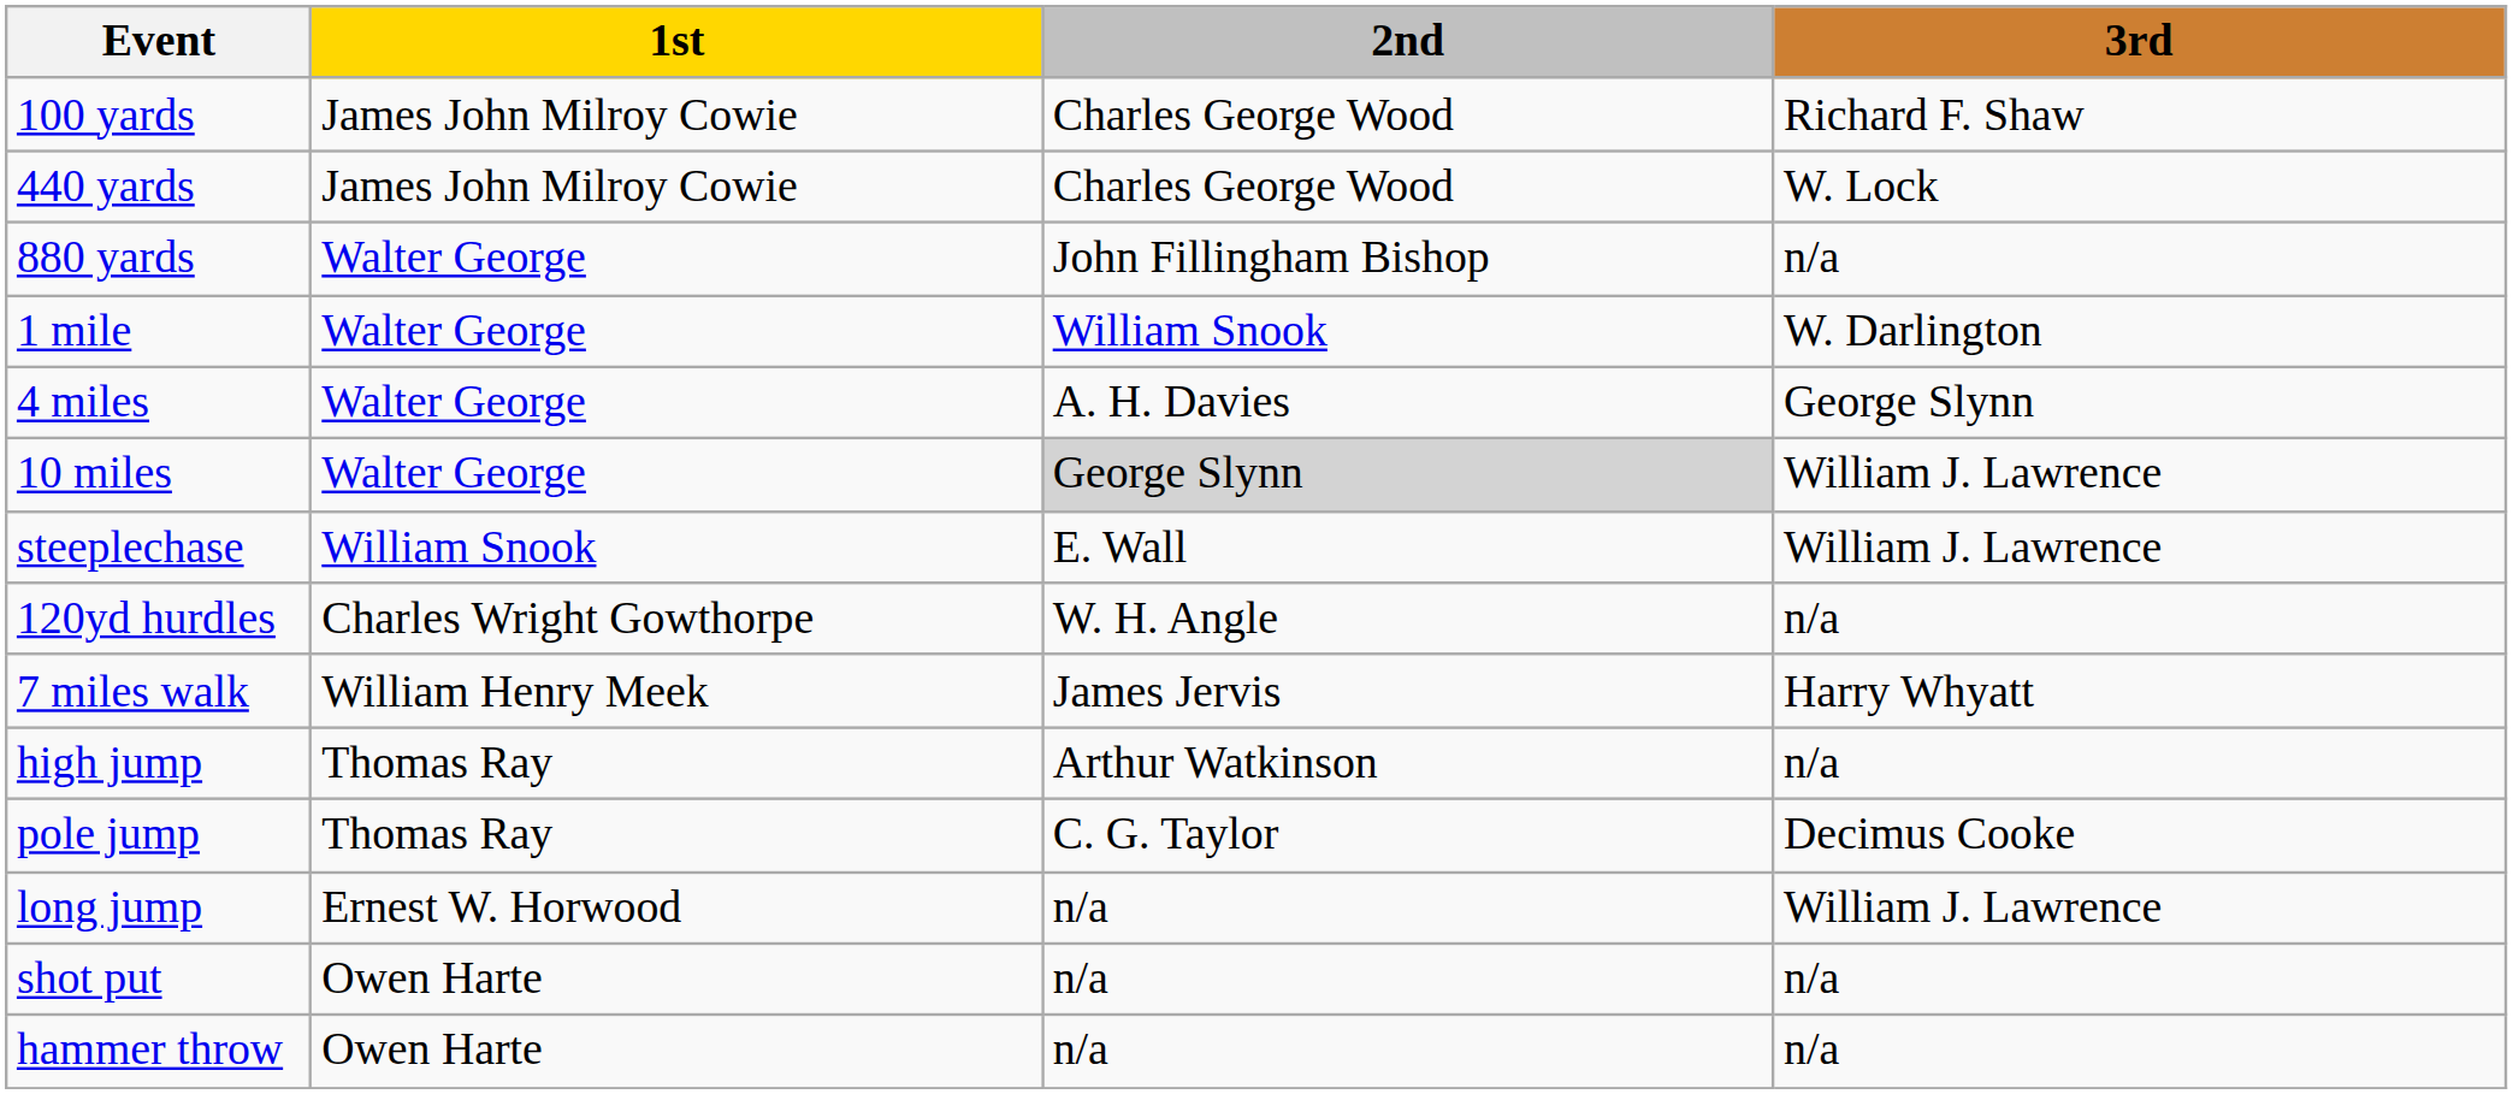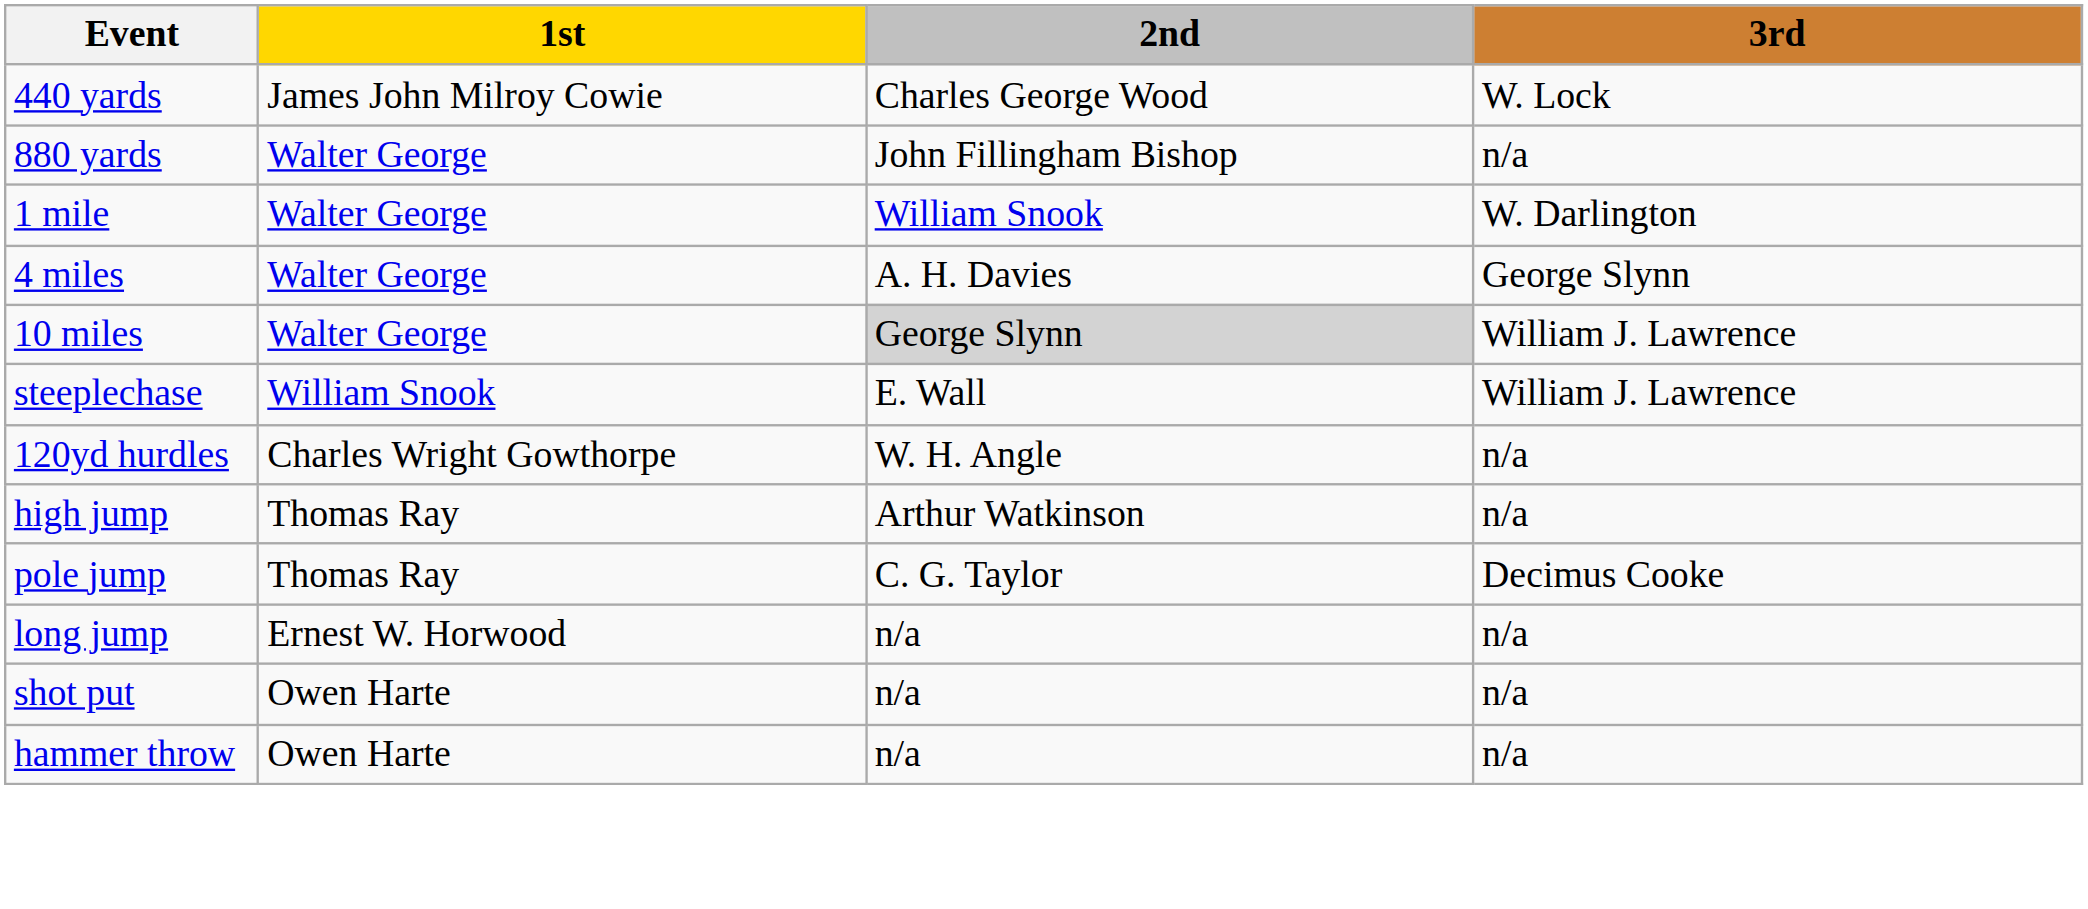- row: 100 yards | James John Milroy Cowie | Charles George Wood | Richard F. Shaw
- row: 7 miles walk | William Henry Meek | James Jervis | Harry Whyatt
long jump | 3rd: William J. Lawrence -> n/a
